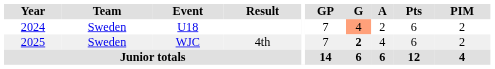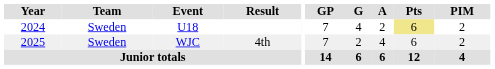U18 | G: lightsalmon background -> no background
U18 | Pts: no background -> khaki background
WJC | G: bold -> normal
